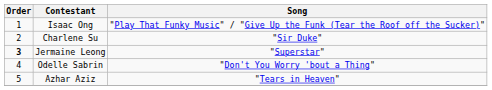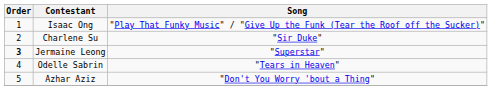Odelle Sabrin | Song: "Don't You Worry 'bout a Thing" -> "Tears in Heaven"
Azhar Aziz | Song: "Tears in Heaven" -> "Don't You Worry 'bout a Thing"
